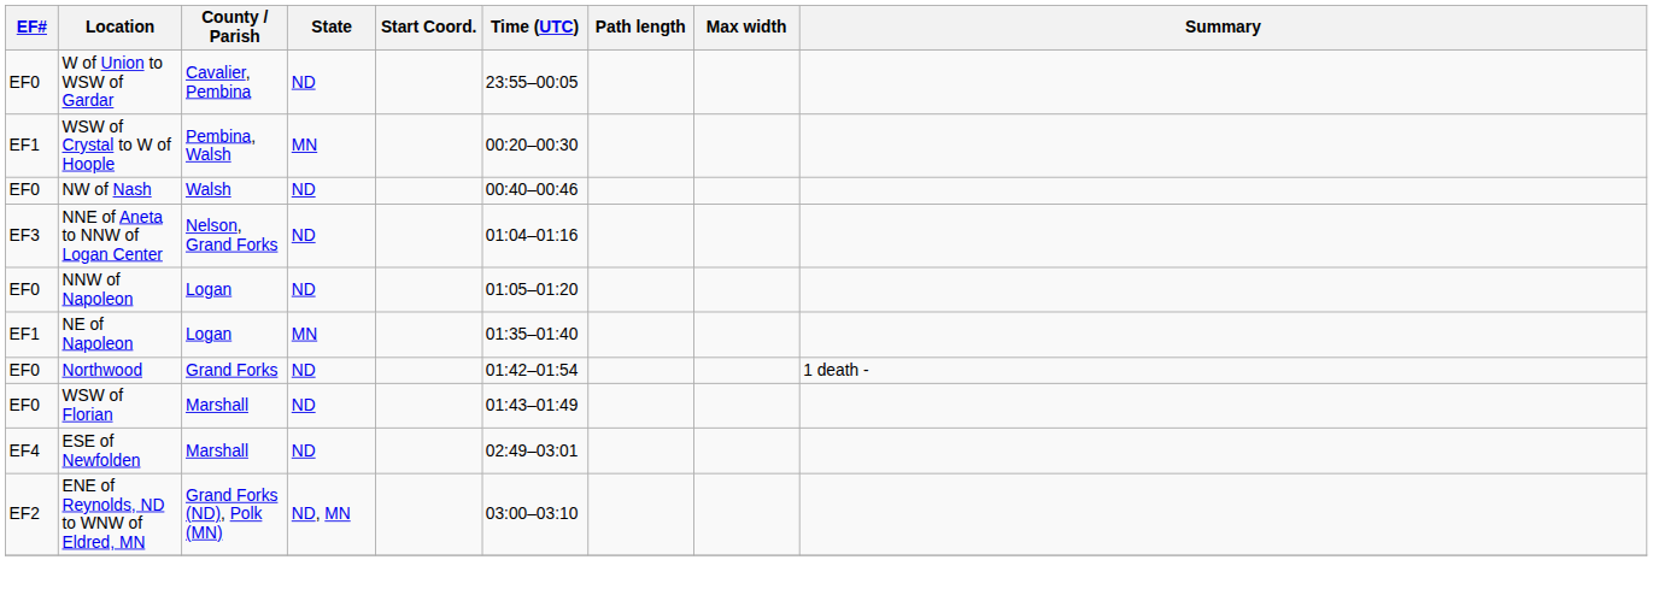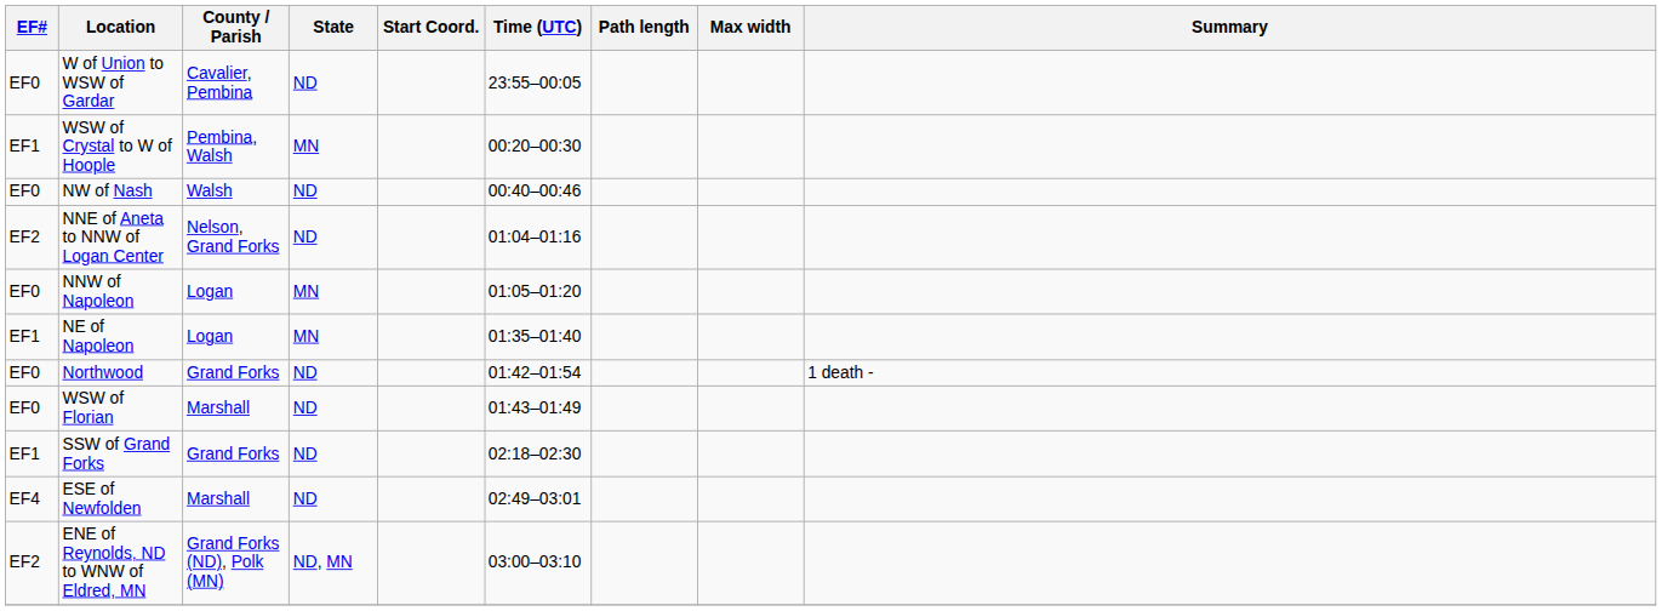NNE of Aneta to NNW of Logan Center | EF#: EF3 -> EF2
NNW of Napoleon | State: ND -> MN
+ row: EF1 | SSW of Grand Forks | Grand Forks | ND | 02:18–02:30
